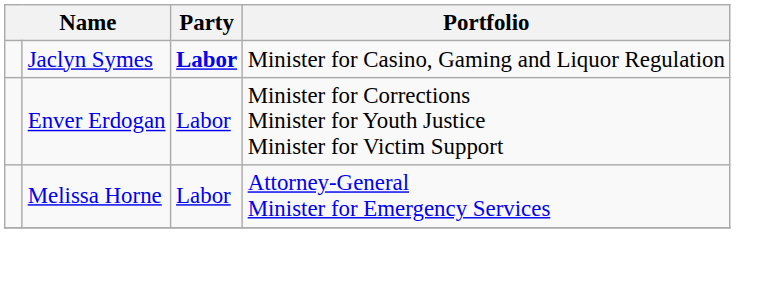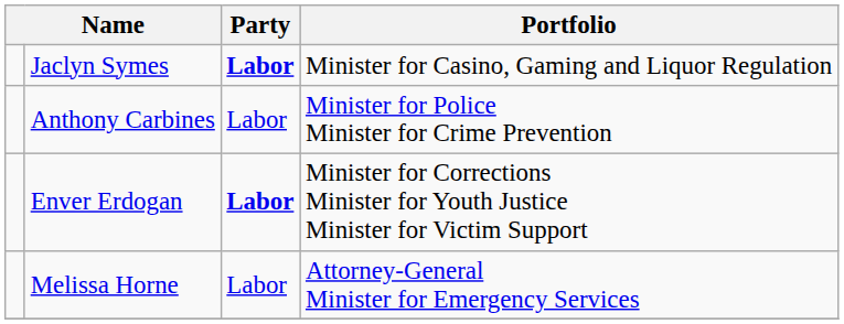+ row: Anthony Carbines | Labor | Minister for Police Minister for Crime Prevention
Enver Erdogan | Party: normal -> bold
